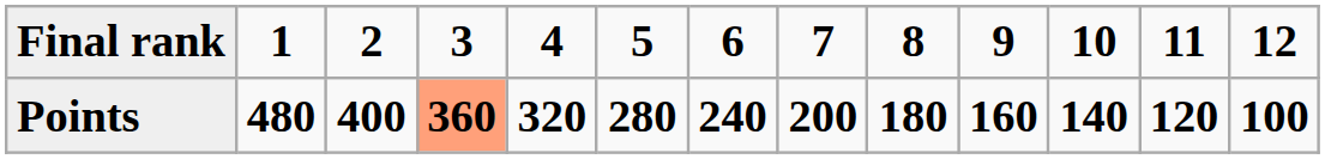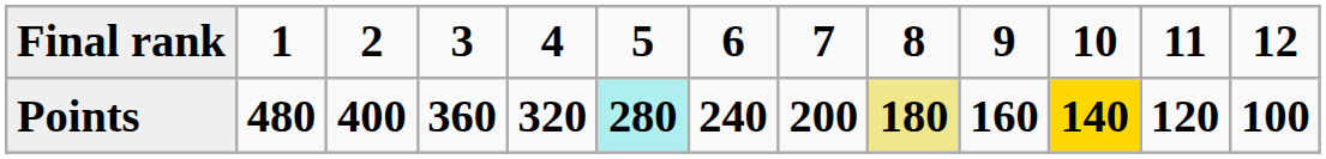Points | column 4: lightsalmon background -> no background
Points | column 6: no background -> paleturquoise background
Points | column 9: no background -> khaki background
Points | column 11: no background -> gold background
